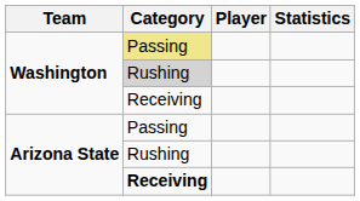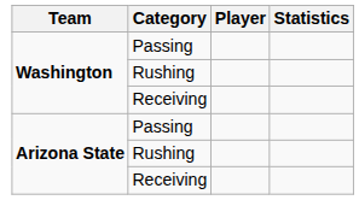Washington / Passing | Category: khaki background -> no background
Washington / Rushing | Category: lightgrey background -> no background
Arizona State / Receiving | Category: bold -> normal
